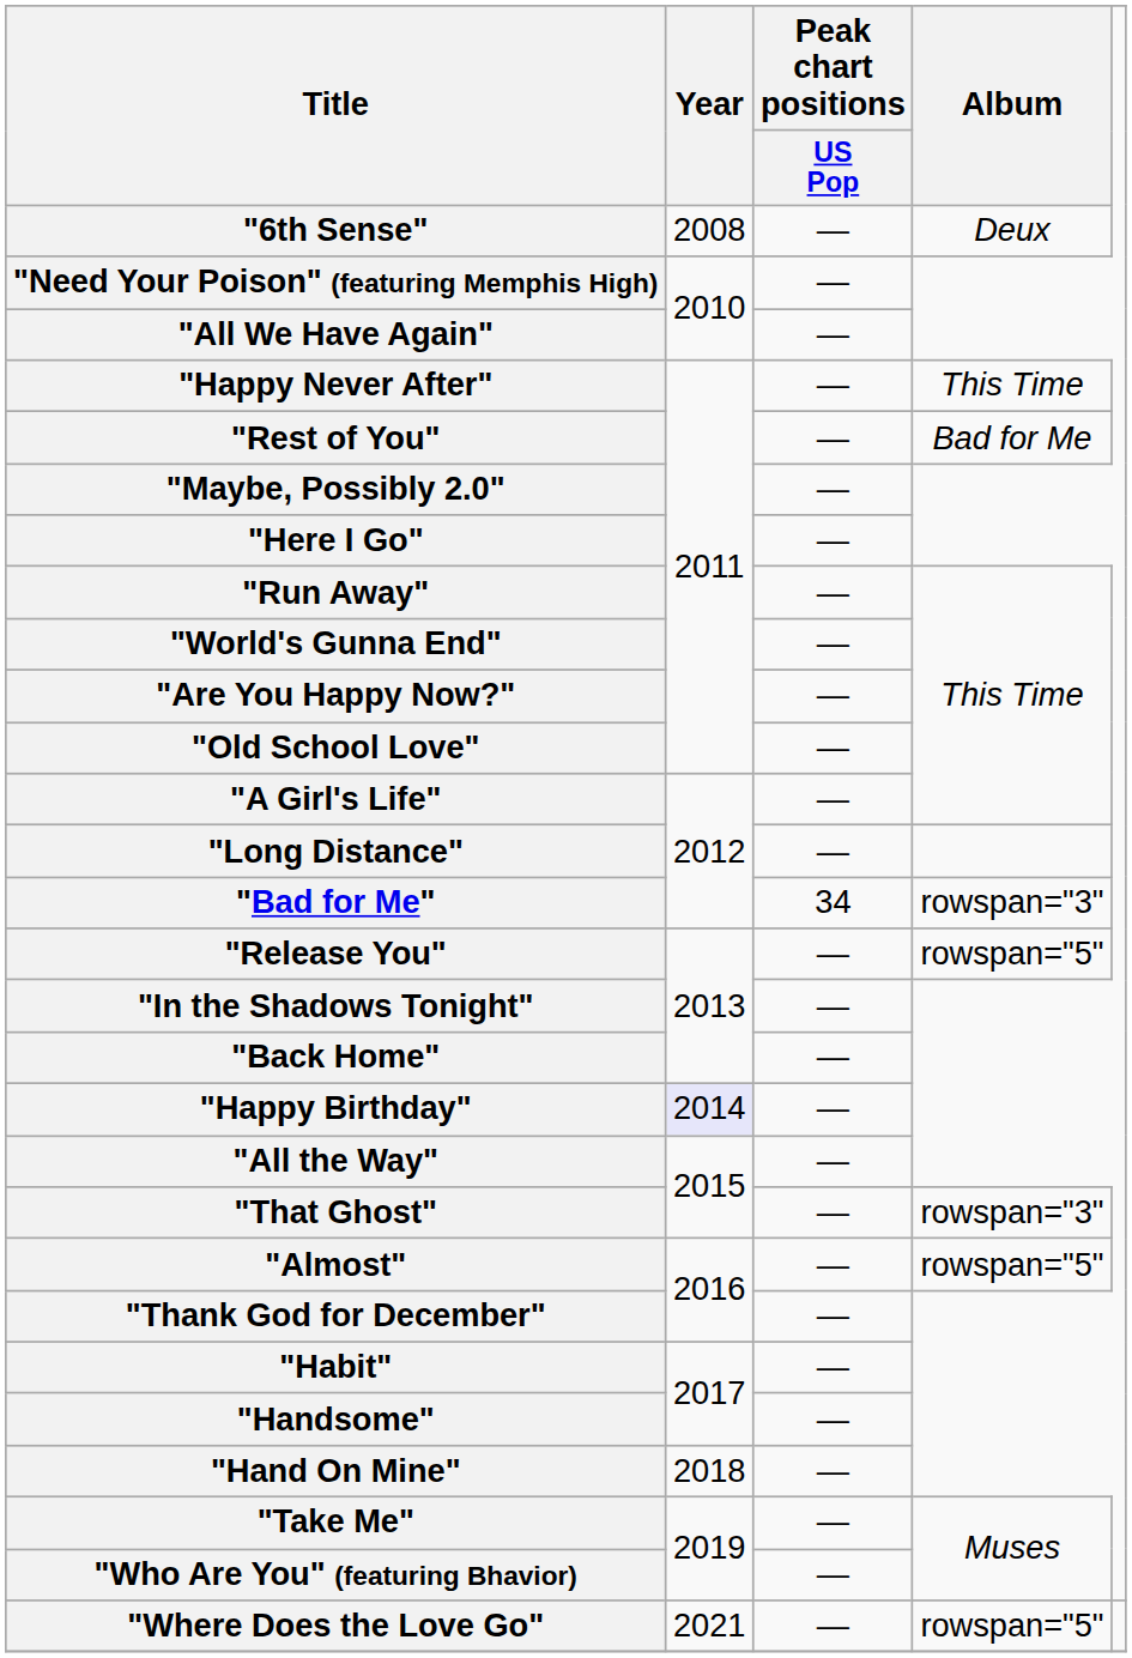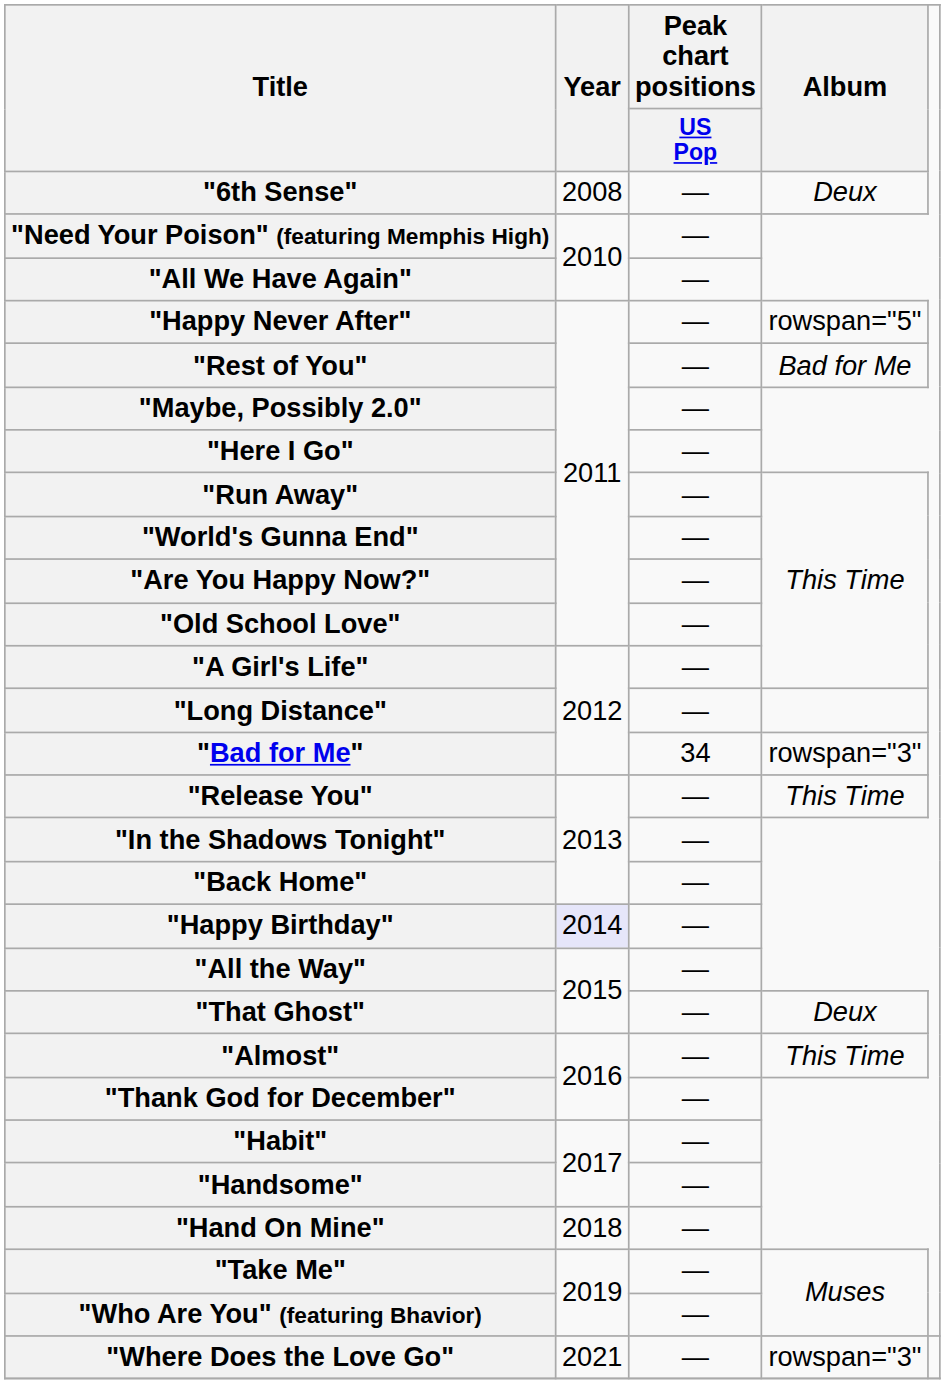"Happy Never After" | Album: This Time -> rowspan="5"
"Release You" | Album: rowspan="5" -> This Time
"That Ghost" | Album: rowspan="3" -> Deux
"Almost" | Album: rowspan="5" -> This Time
"Where Does the Love Go" | Album: rowspan="5" -> rowspan="3"
